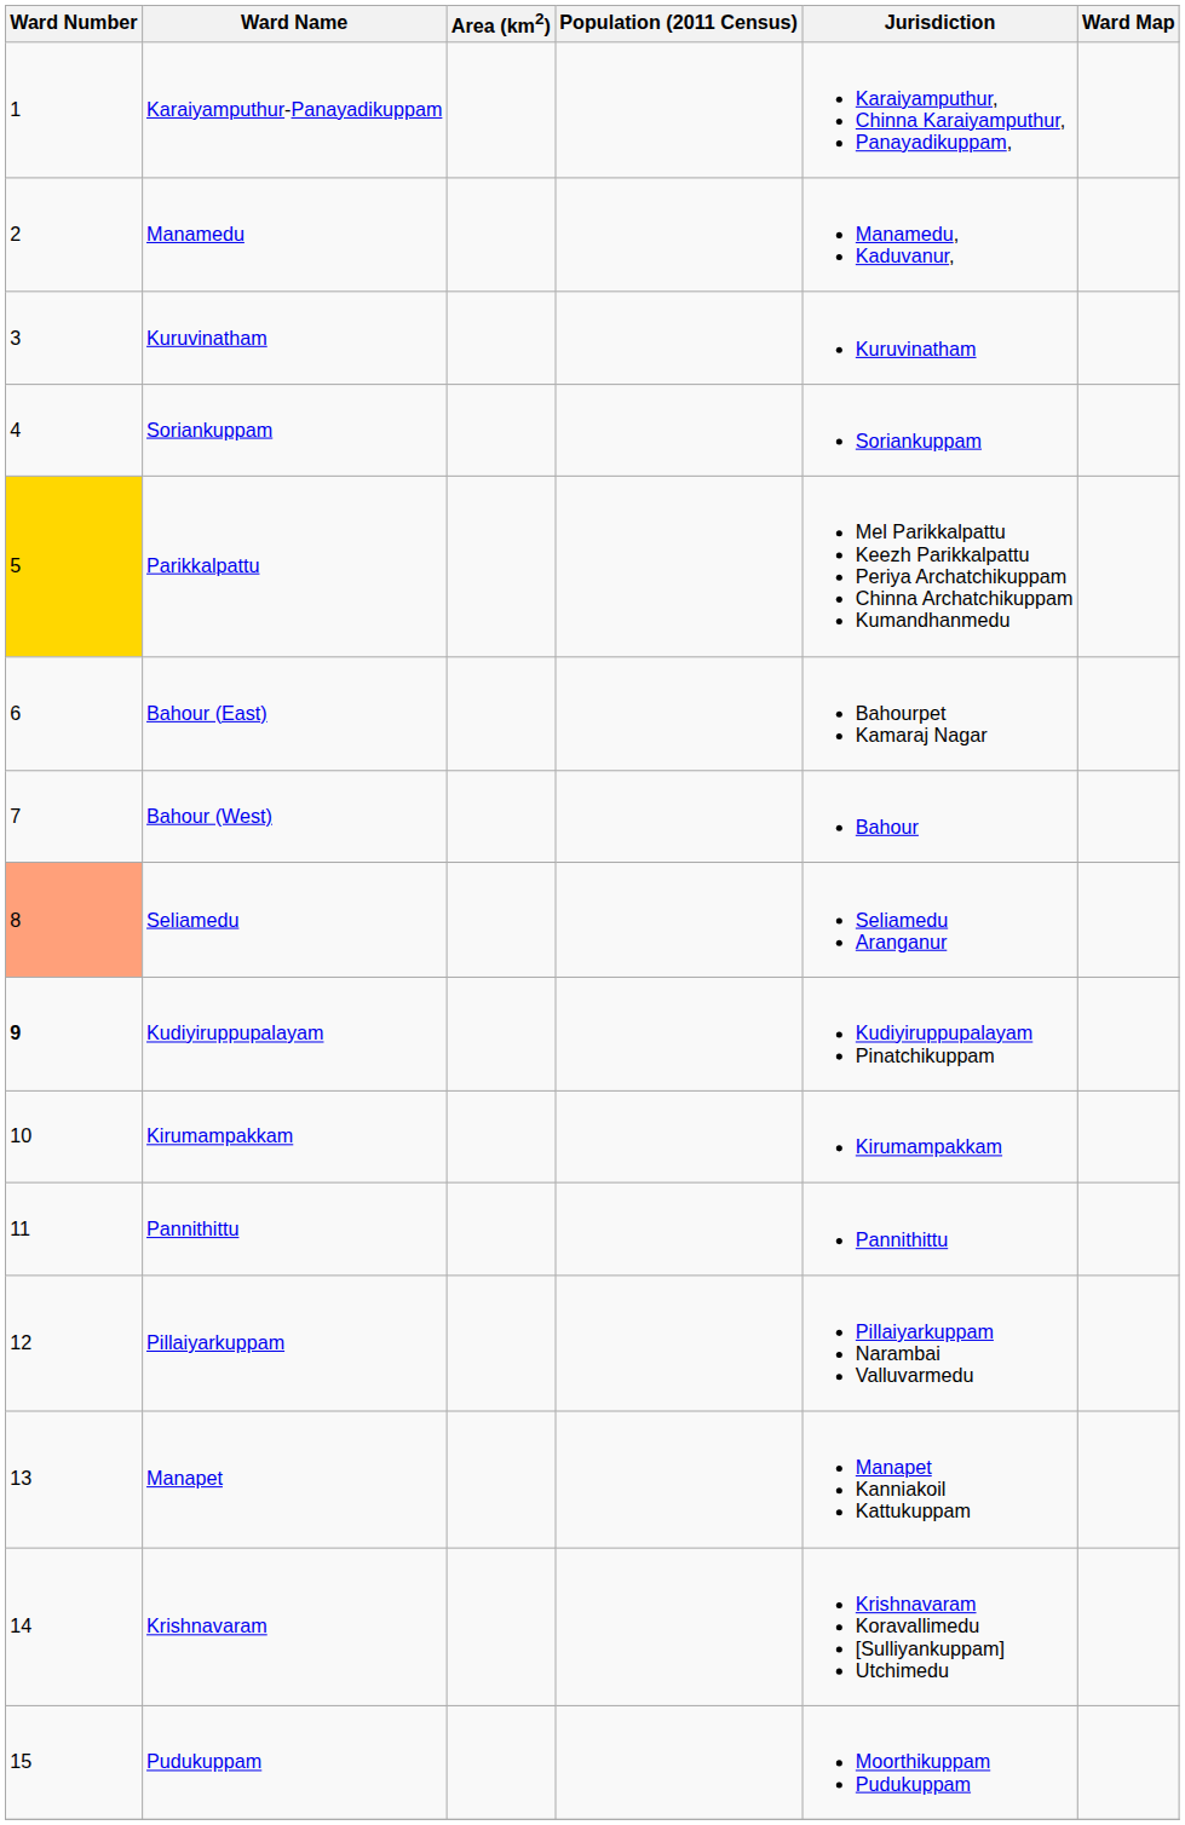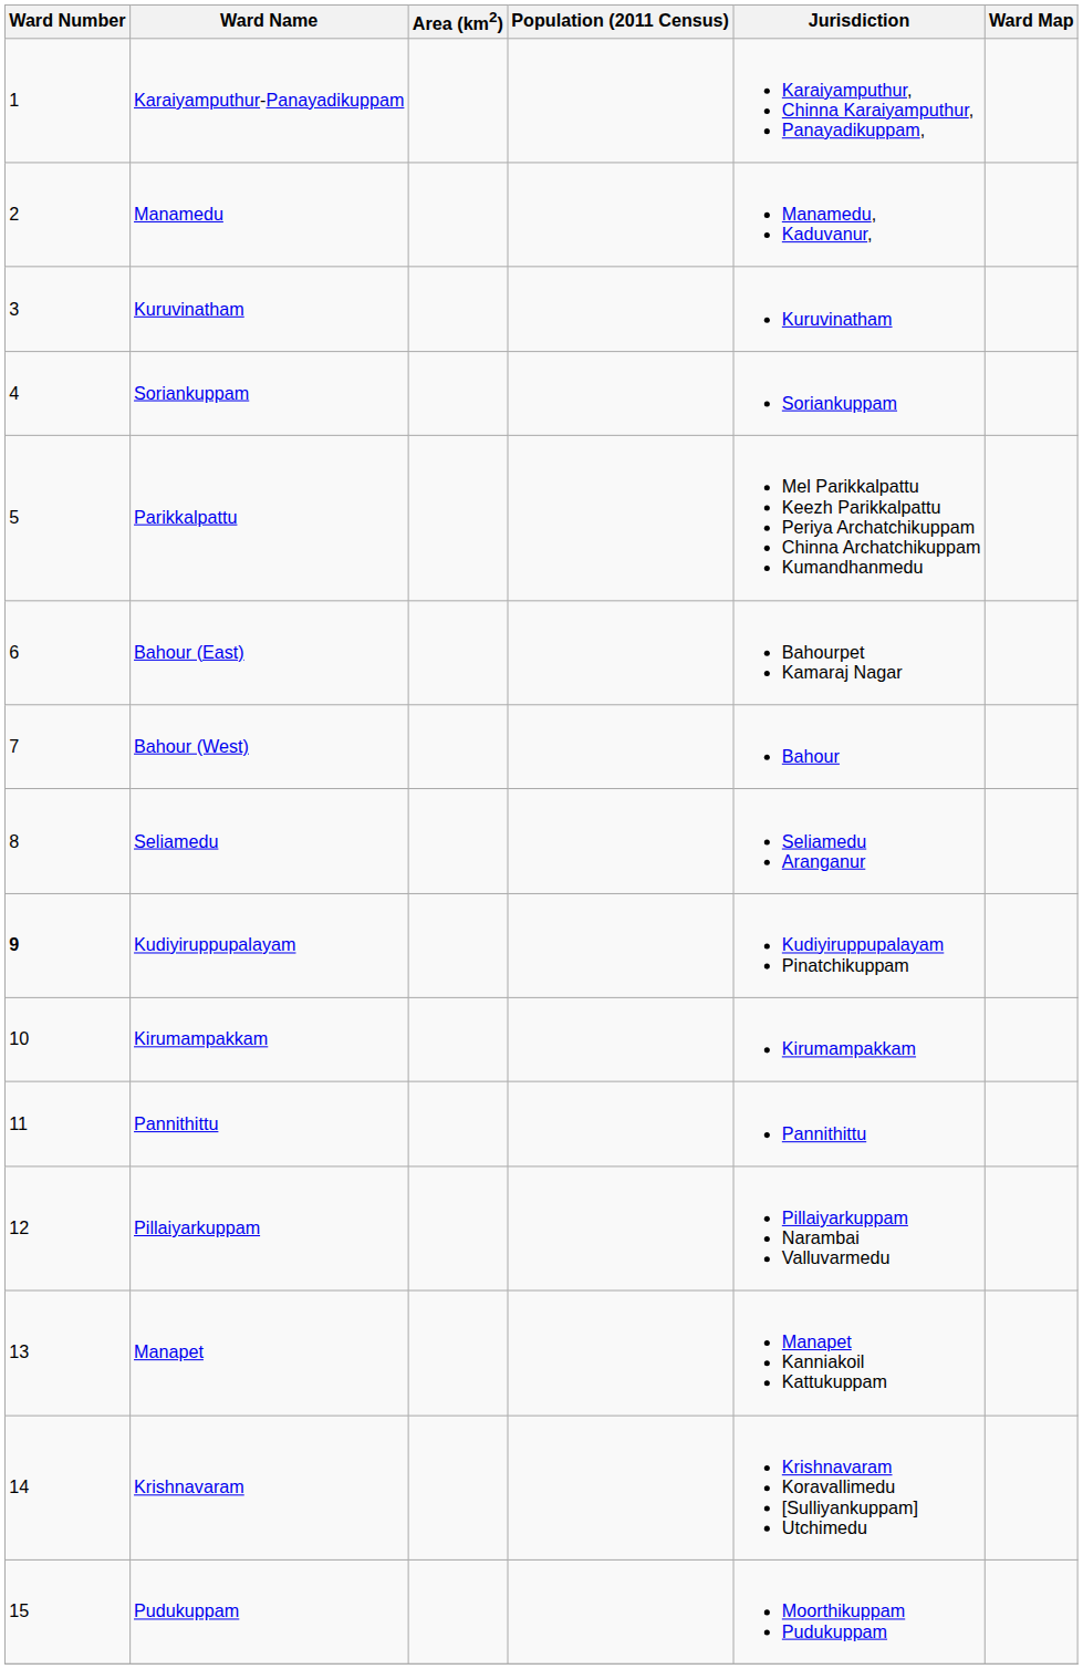Parikkalpattu | Ward Number: gold background -> no background
Seliamedu | Ward Number: lightsalmon background -> no background
